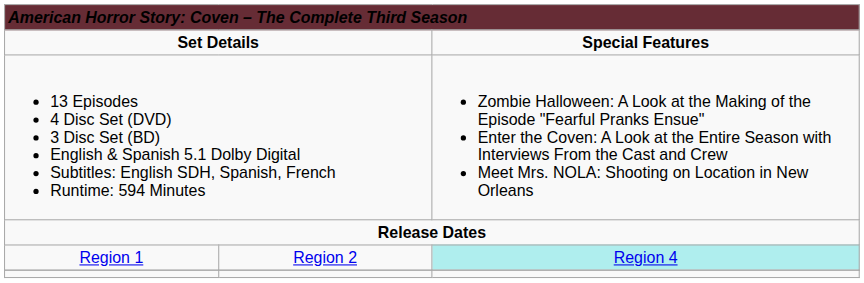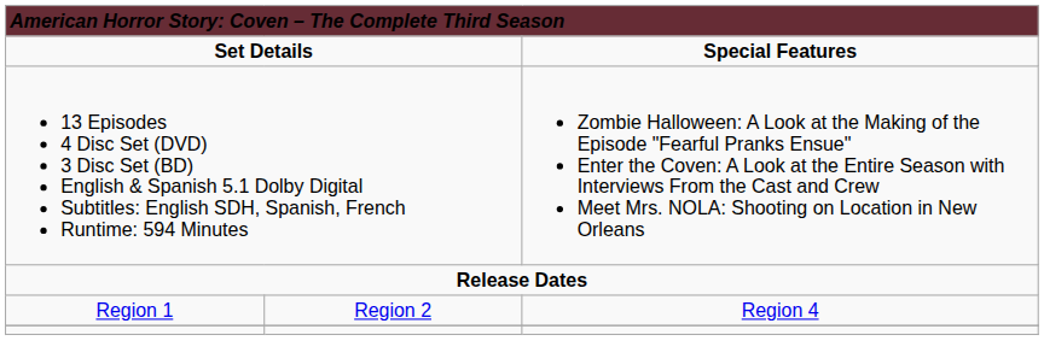Region 1 | column 3: paleturquoise background -> no background
